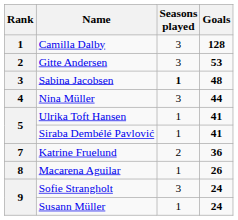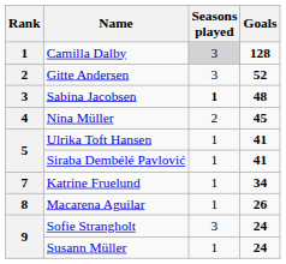Camilla Dalby | Seasons played: no background -> lightgrey background
Gitte Andersen | Goals: 53 -> 52
Nina Müller | Seasons played: 3 -> 2
Nina Müller | Goals: 44 -> 45
Katrine Fruelund | Seasons played: 2 -> 1
Katrine Fruelund | Goals: 36 -> 34
